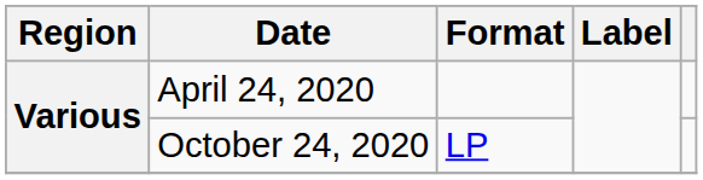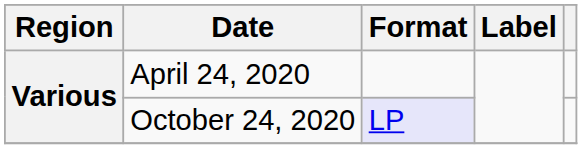October 24, 2020 | Format: no background -> lavender background
